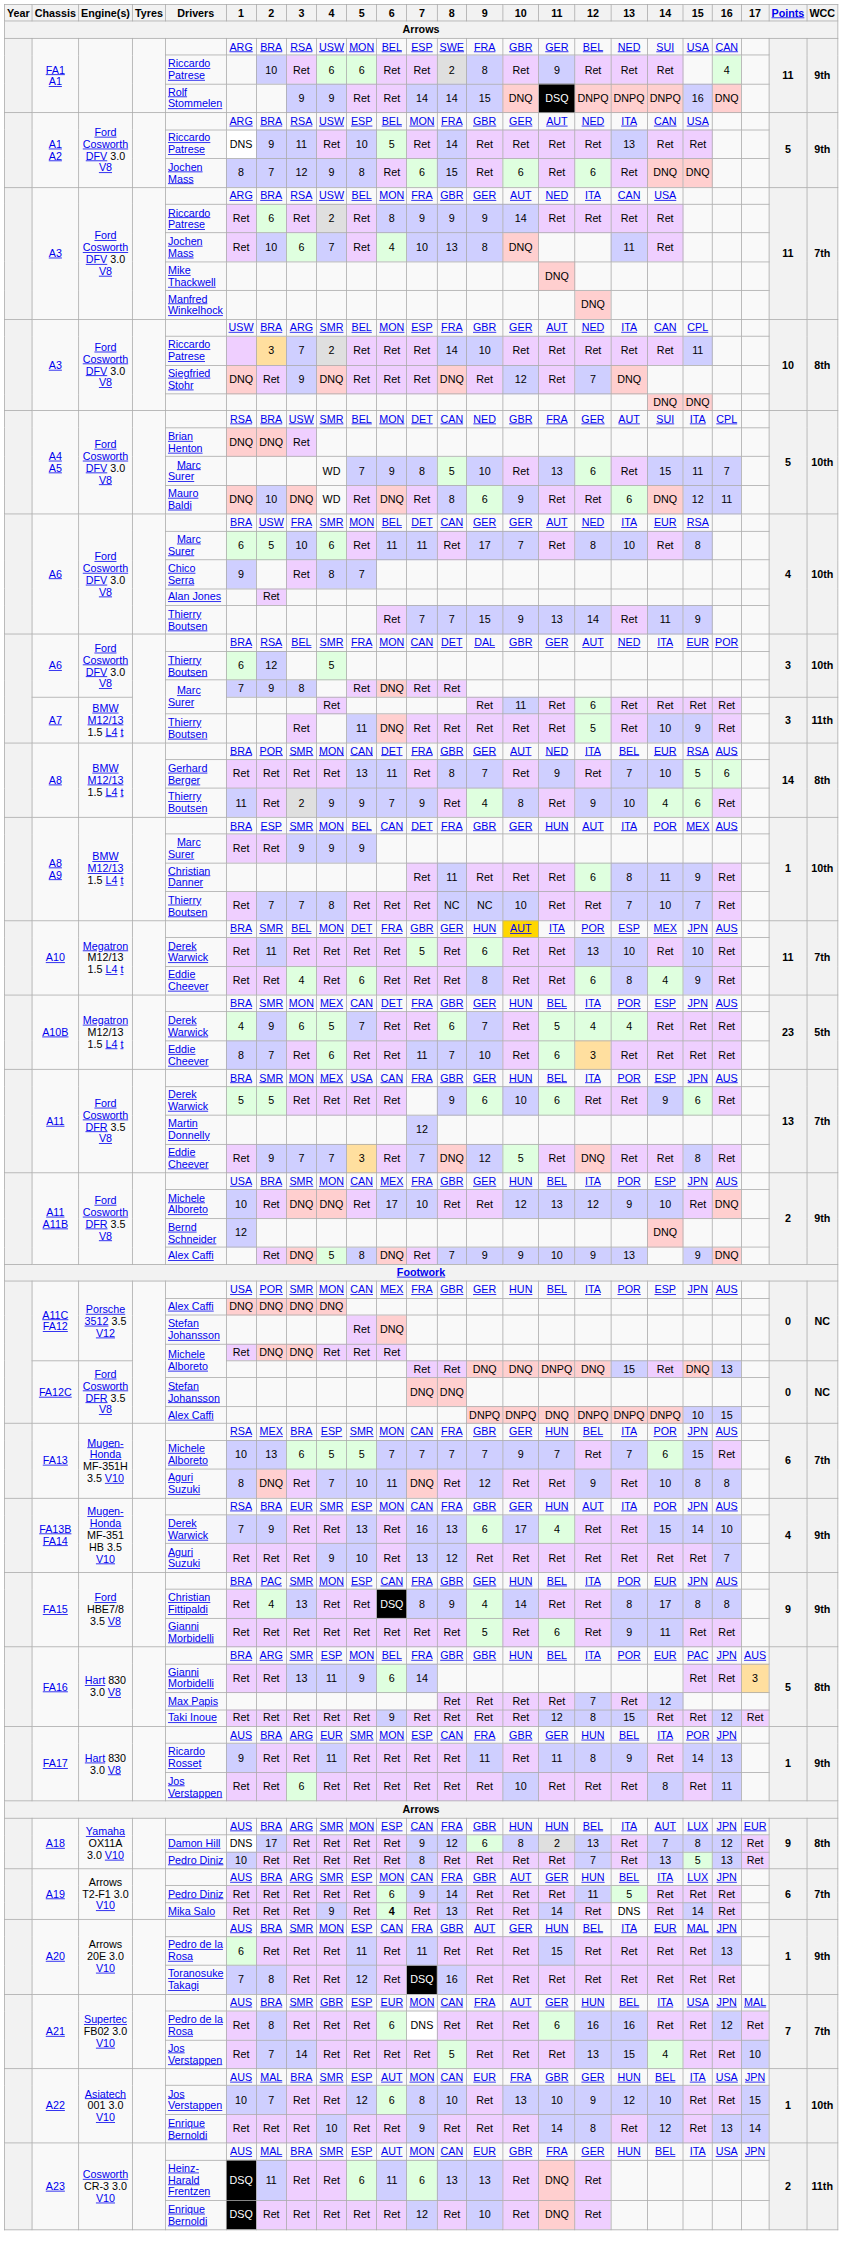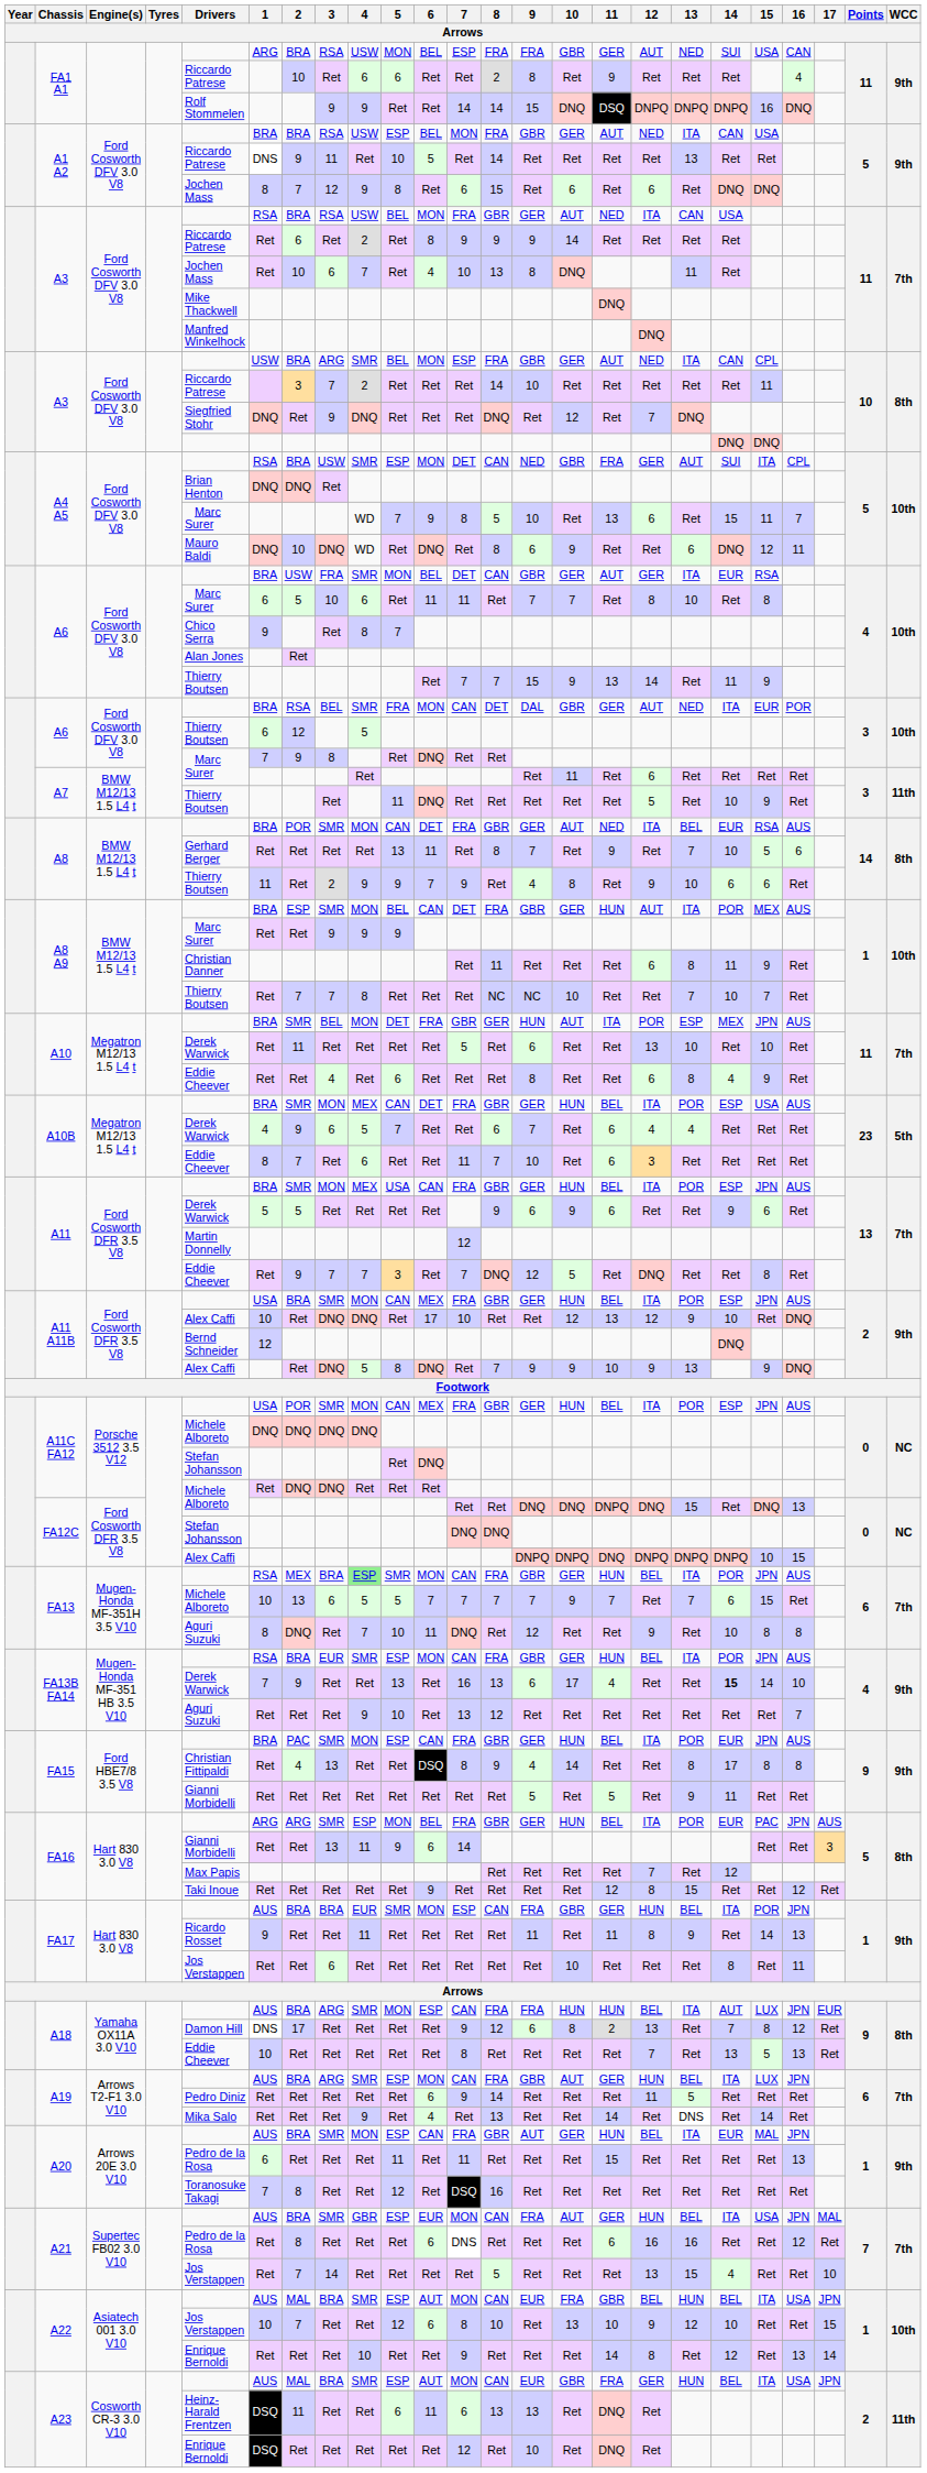row 3 | 8: SWE -> FRA
row 3 | 12: BEL -> AUT
row 6 | 1: ARG -> BRA
row 9 | 1: ARG -> RSA
row 18 | 5: BEL -> ESP
row 22 | 9: GER -> GBR
row 22 | 12: NED -> GER
row 23 | 9: 17 -> 7
row 34 | 14: 4 -> 6
row 39 | 10: gold background -> no background
row 42 | 15: JPN -> USA
row 43 | 11: 5 -> 6
row 46 | 10: 10 -> 9
row 50 | Drivers: Michele Alboreto -> Alex Caffi
row 55 | Drivers: Alex Caffi -> Michele Alboreto
row 61 | 4: no background -> lightgreen background
row 64 | 12: AUT -> BEL
row 65 | 14: normal -> bold
row 69 | 11: 6 -> 5
row 70 | 1: BRA -> ARG
row 70 | 9: GBR -> GER
row 74 | 3: ARG -> BRA
row 78 | 9: GBR -> FRA
row 80 | Drivers: Pedro Diniz -> Eddie Cheever
row 83 | 6: bold -> normal
row 90 | 12: GER -> BEL
